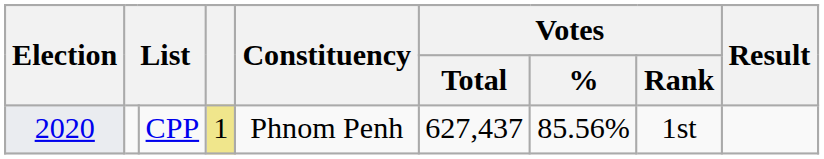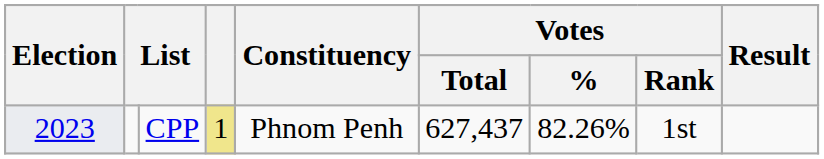CPP | Election: 2020 -> 2023
CPP | Votes / %: 85.56% -> 82.26%
